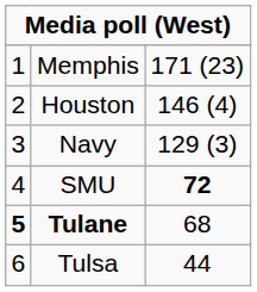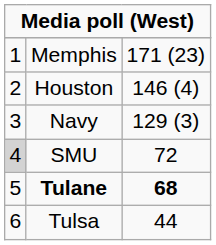SMU | column 1: no background -> lightgrey background
SMU | column 3: bold -> normal
Tulane | column 1: bold -> normal
Tulane | column 3: normal -> bold
